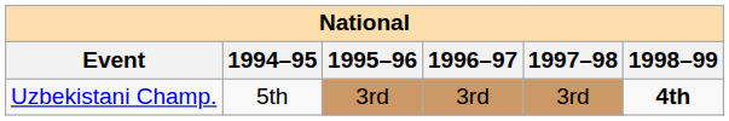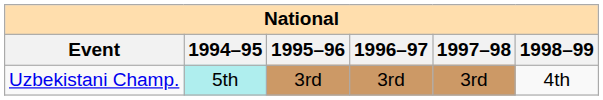Uzbekistani Champ. | 1994–95: no background -> paleturquoise background
Uzbekistani Champ. | 1998–99: bold -> normal
